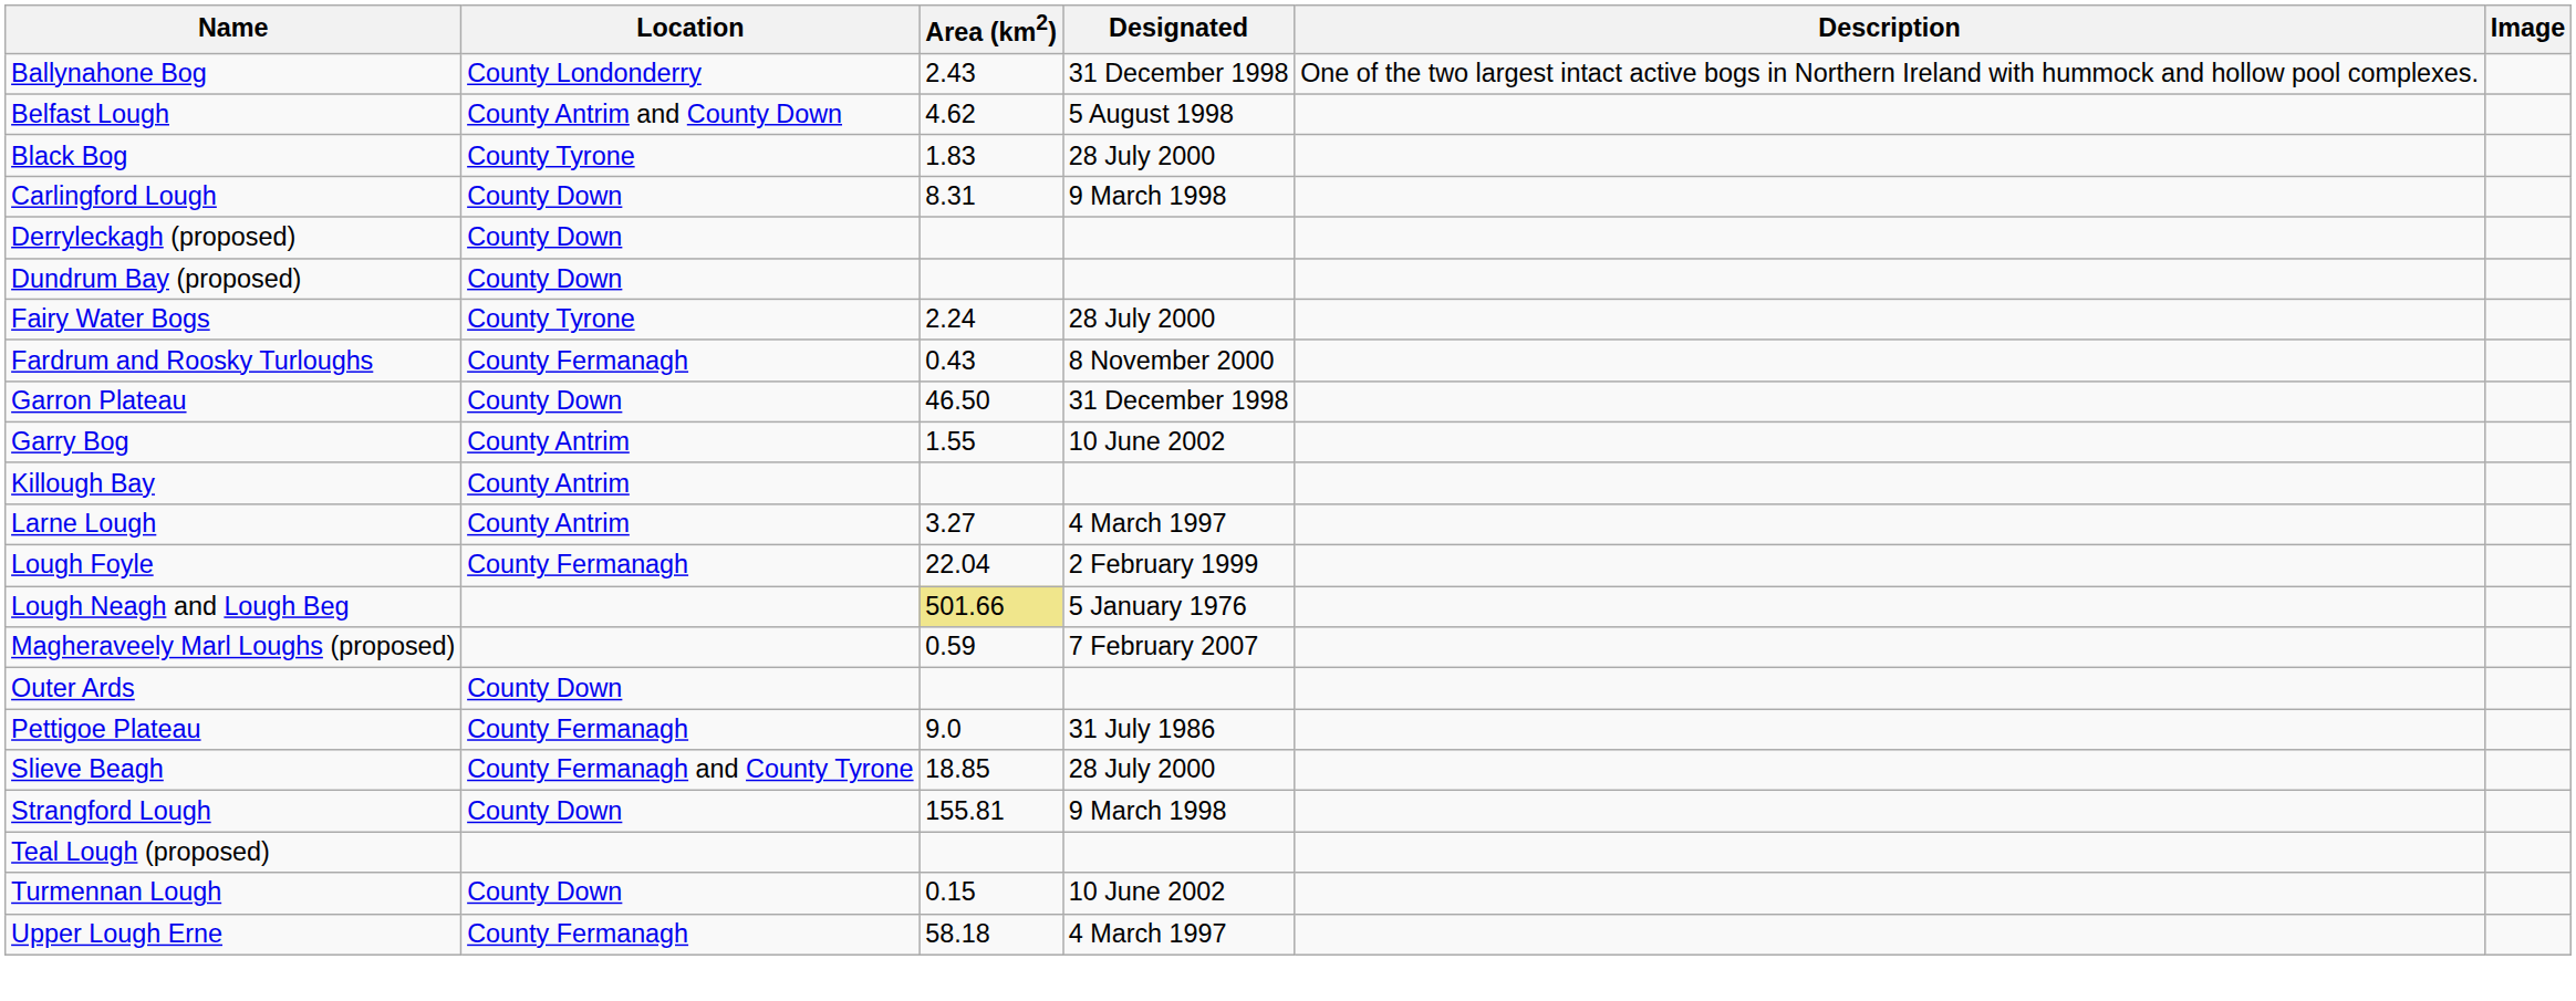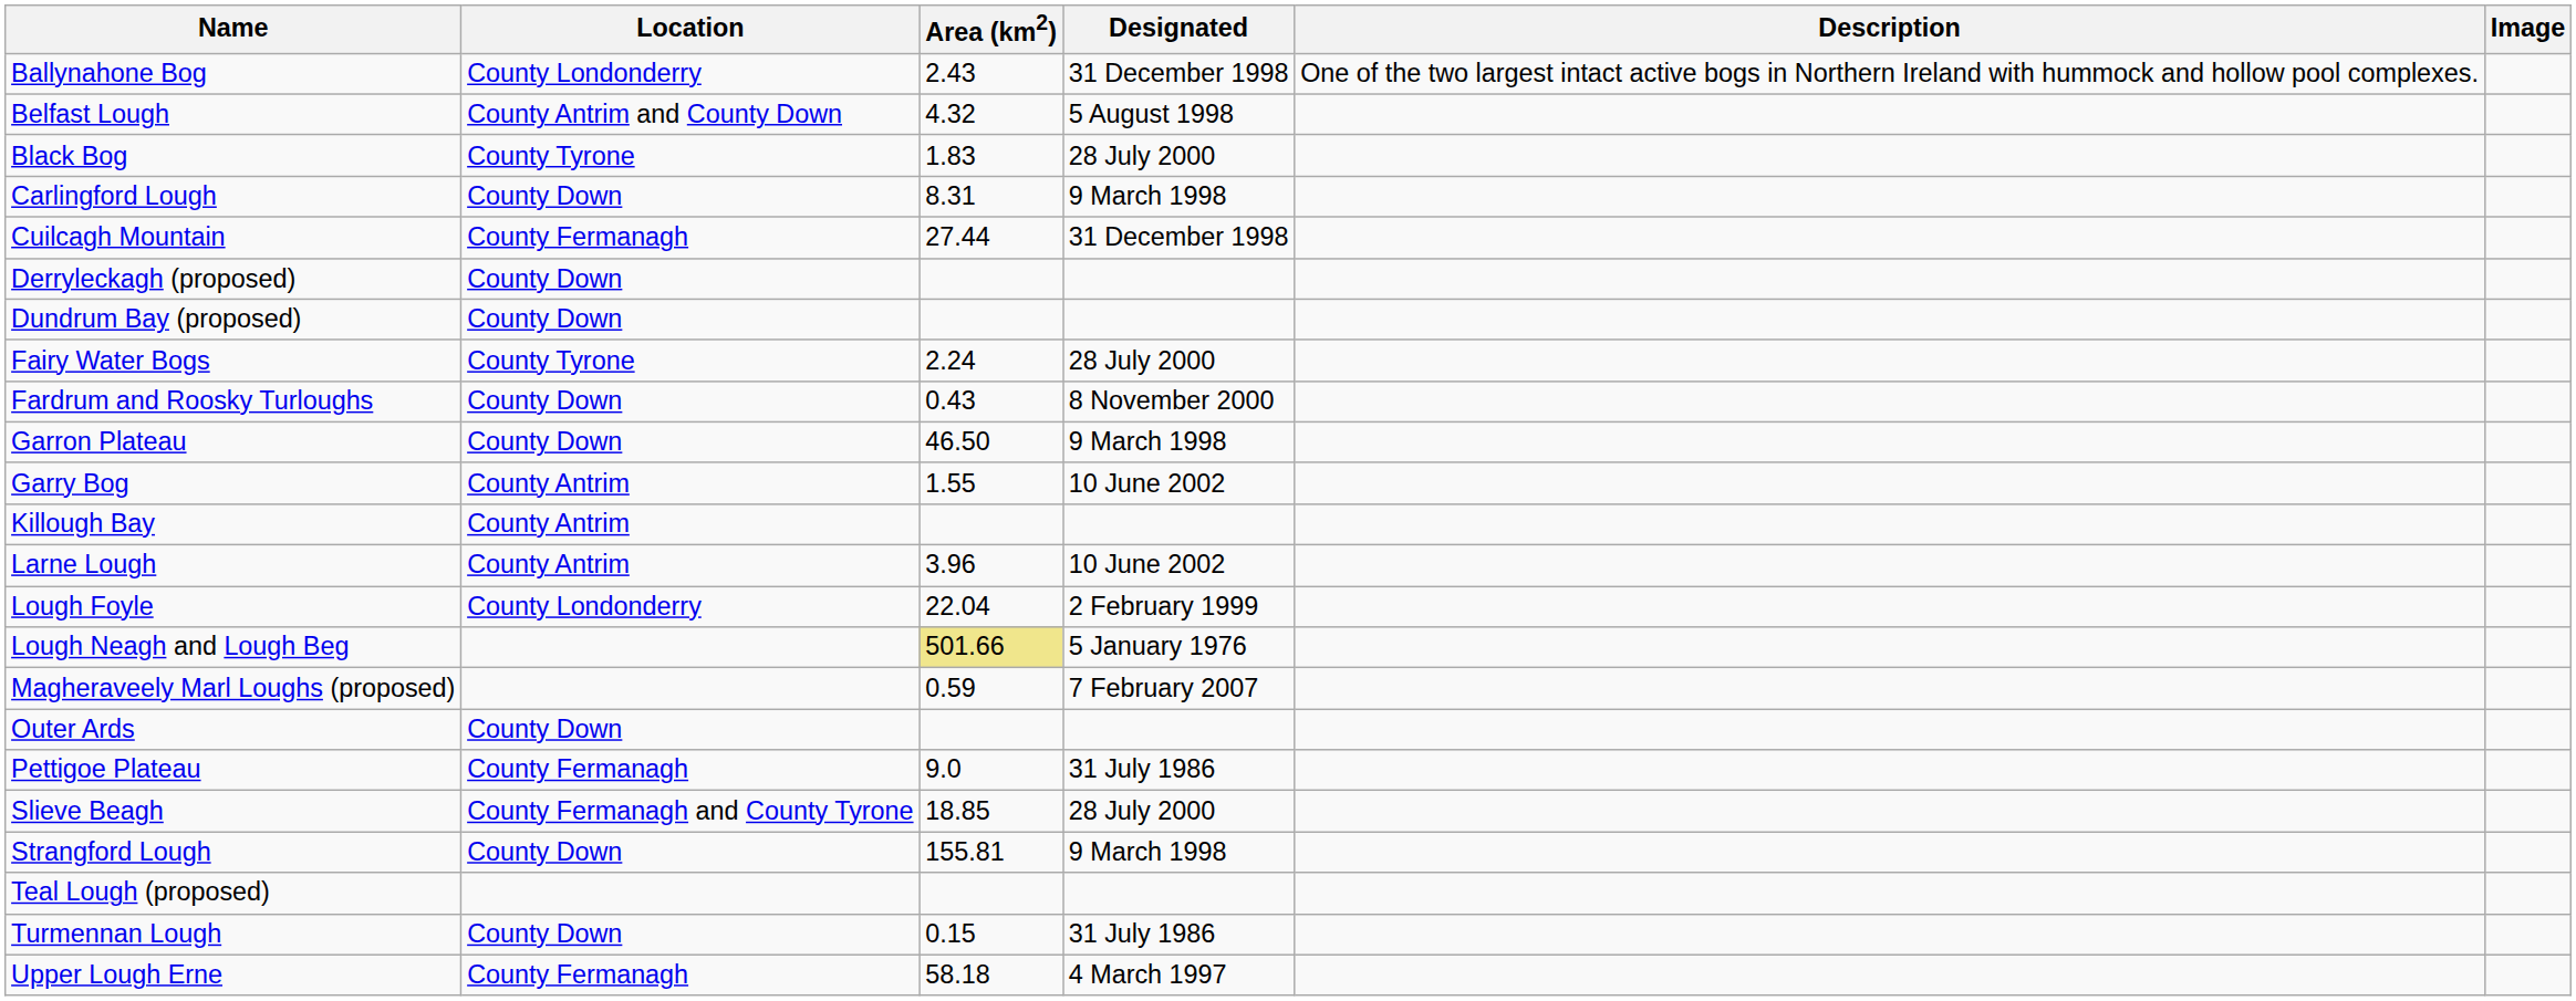Belfast Lough | Area (km2): 4.62 -> 4.32
+ row: Cuilcagh Mountain | County Fermanagh | 27.44 | 31 December 1998
Fardrum and Roosky Turloughs | Location: County Fermanagh -> County Down
Garron Plateau | Designated: 31 December 1998 -> 9 March 1998
Larne Lough | Area (km2): 3.27 -> 3.96
Larne Lough | Designated: 4 March 1997 -> 10 June 2002
Lough Foyle | Location: County Fermanagh -> County Londonderry
Turmennan Lough | Designated: 10 June 2002 -> 31 July 1986
